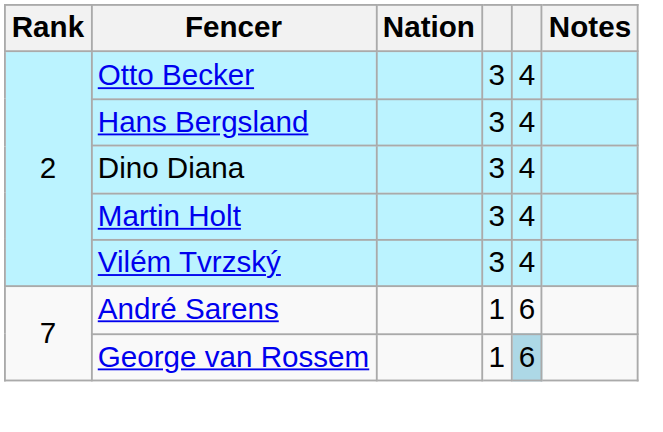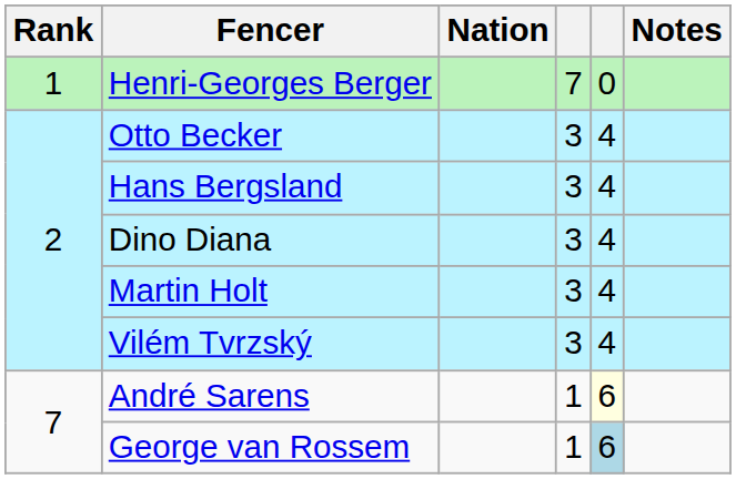+ row: 1 | Henri-Georges Berger | 7 | 0
André Sarens | column 5: no background -> lightyellow background
